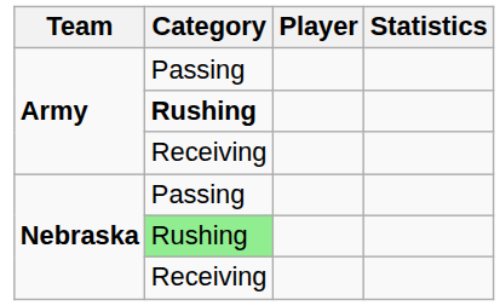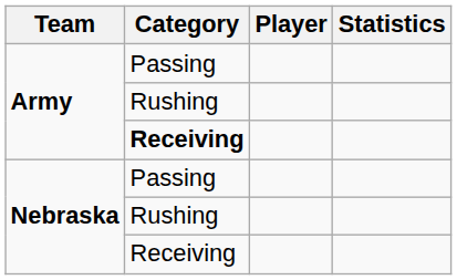Army / Rushing | Category: bold -> normal
Army / Receiving | Category: normal -> bold
Nebraska / Rushing | Category: lightgreen background -> no background
